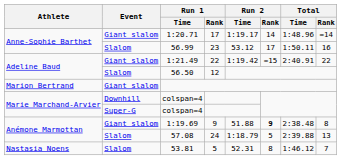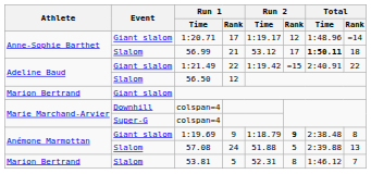1:20.71 | Run 2 / Rank: 14 -> 12
56.99 | Run 1 / Rank: 23 -> 21
56.99 | Total / Time: normal -> bold
56.99 | Total / Rank: 16 -> 18
1:19.69 | Run 2 / Time: 51.88 -> 1:18.79
57.08 | Run 2 / Time: 1:18.79 -> 51.88
53.81 | Athlete: Nastasia Noens -> Marion Bertrand
